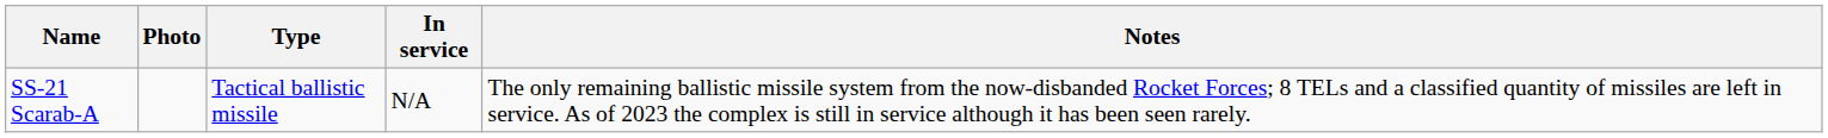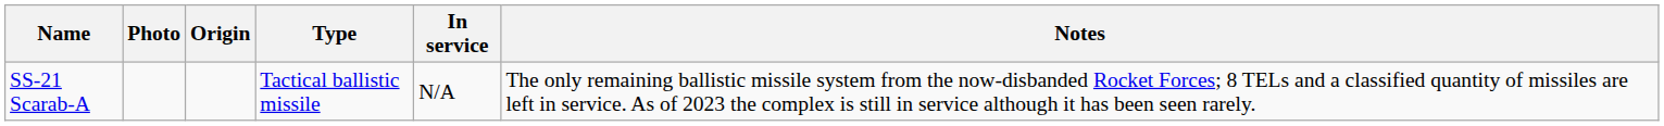+ column: Origin
